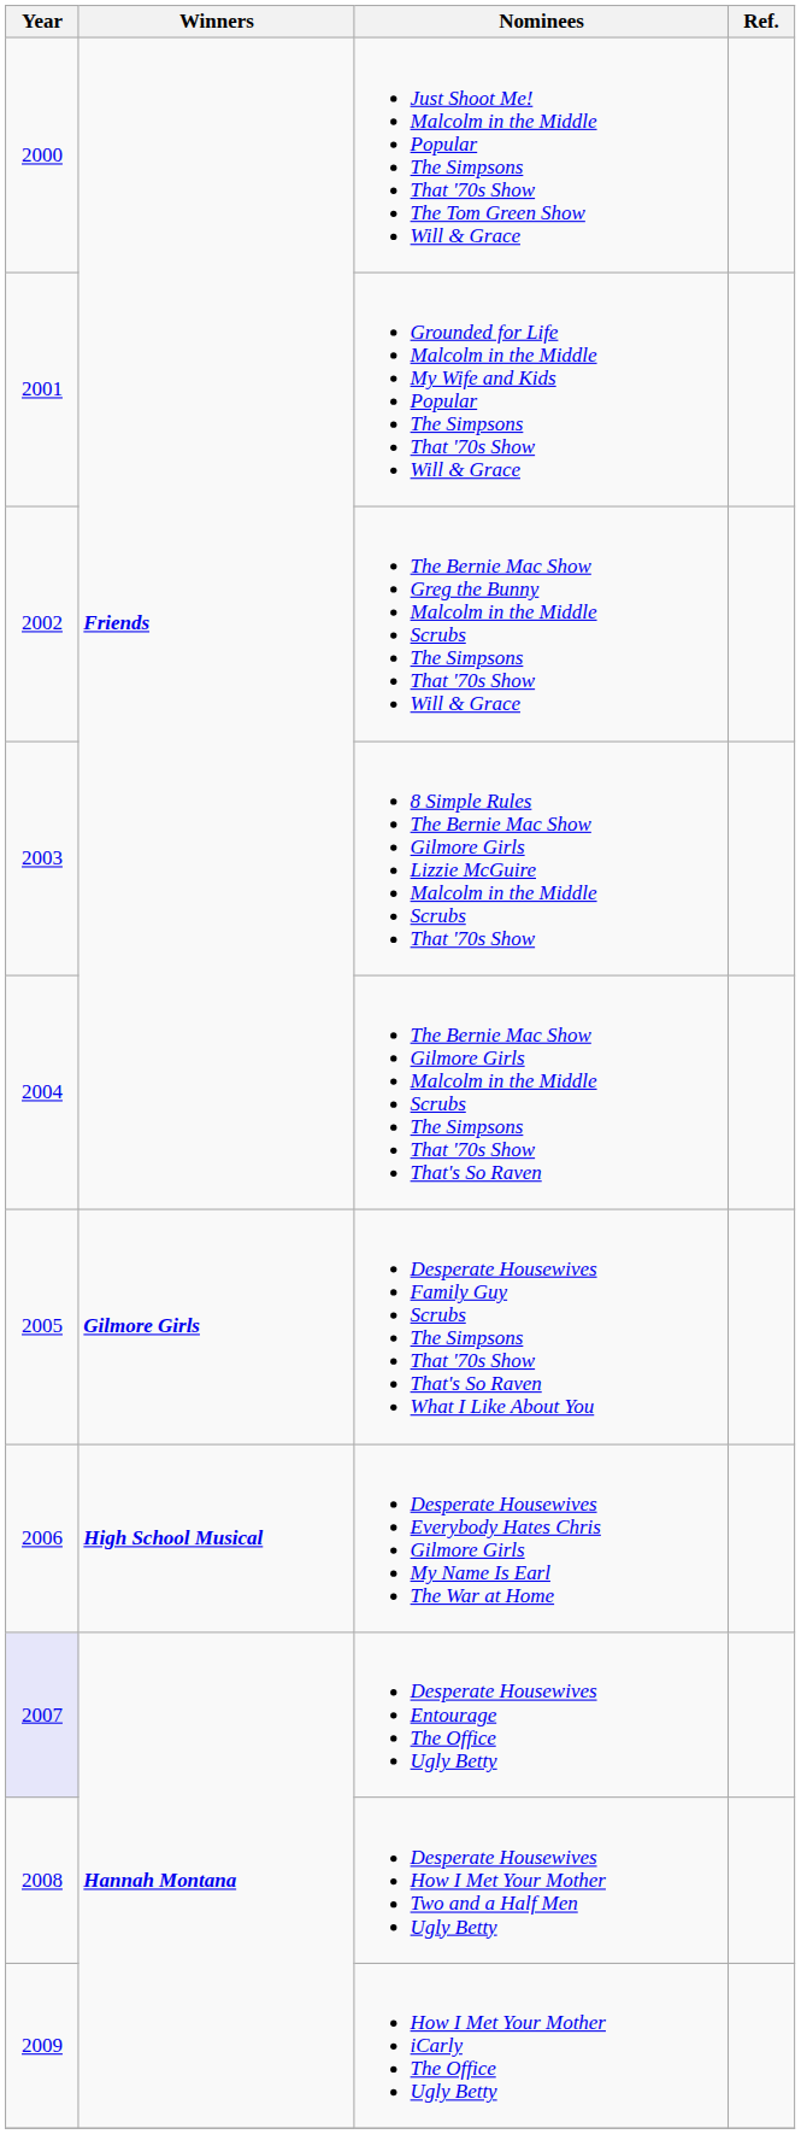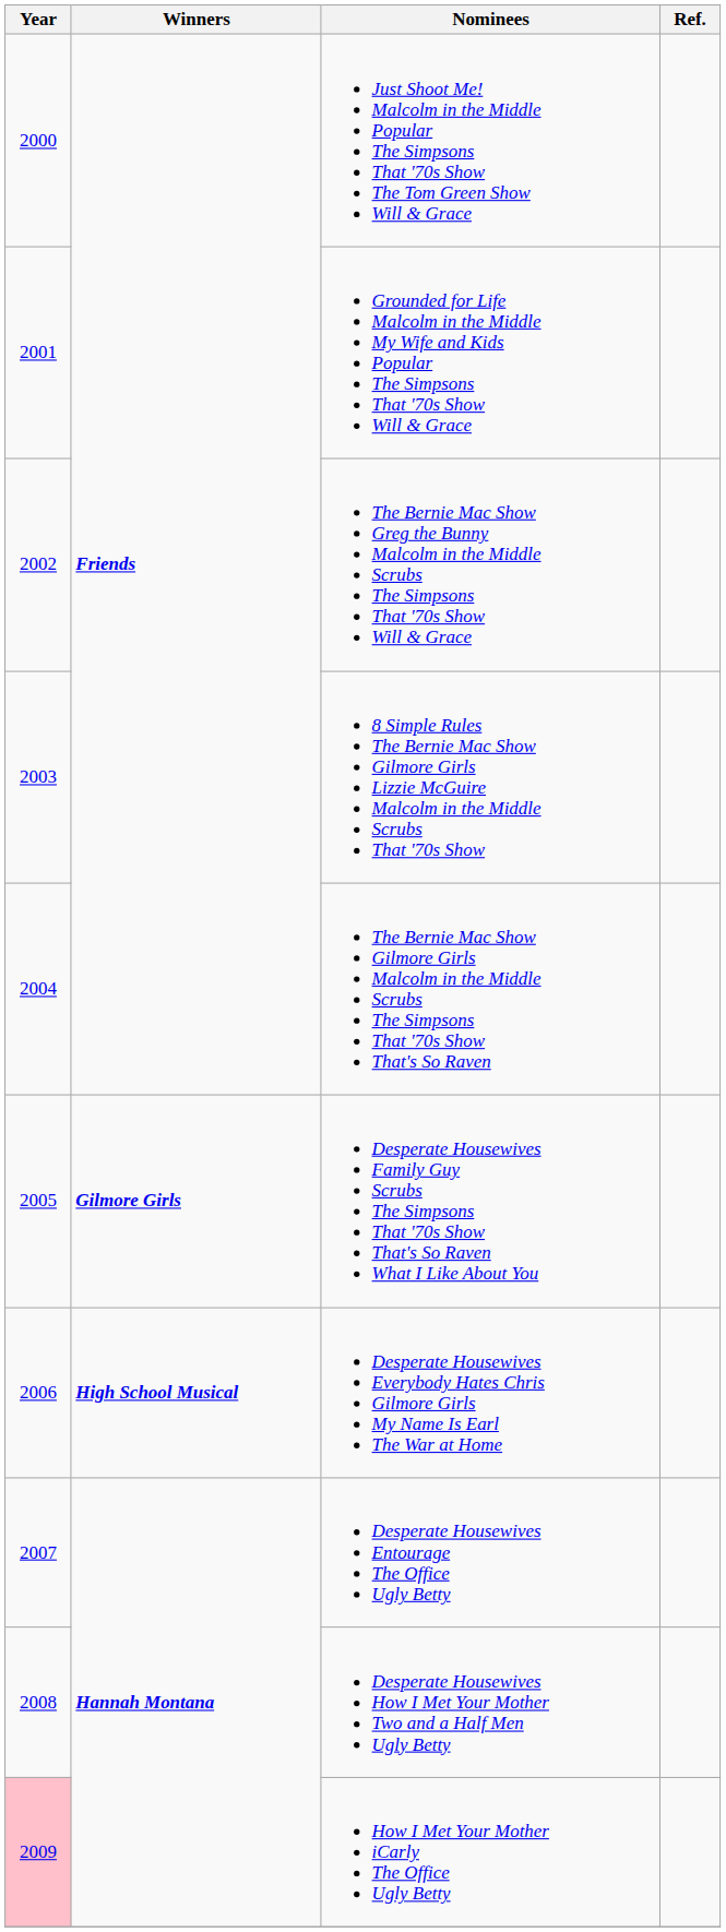Desperate Housewives Entourage The Office Ugly Betty | Year: lavender background -> no background
How I Met Your Mother iCarly The Office Ugly Betty | Year: no background -> pink background
